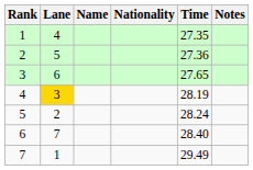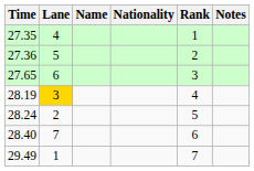columns swapped: Rank <-> Time
